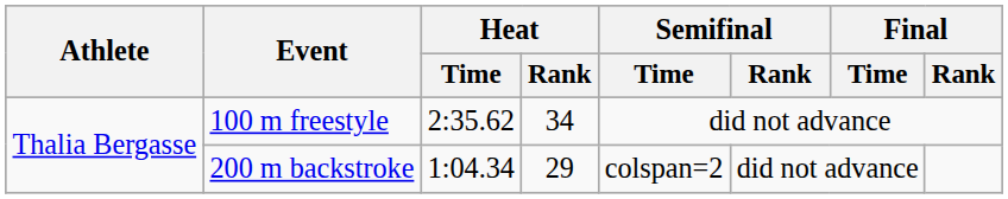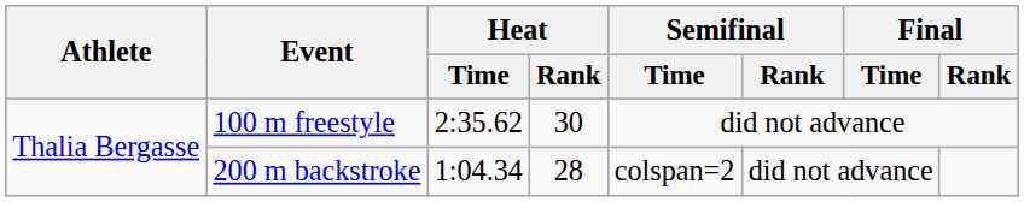100 m freestyle | Heat / Rank: 34 -> 30
200 m backstroke | Heat / Rank: 29 -> 28
